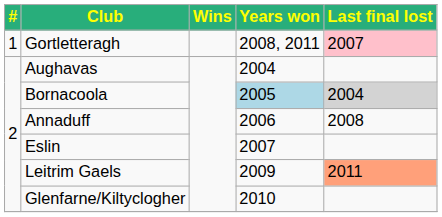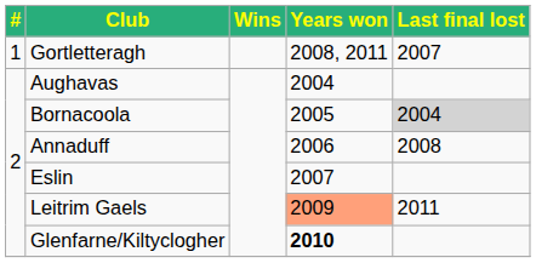Gortletteragh | Last final lost: pink background -> no background
Bornacoola | Years won: lightblue background -> no background
Leitrim Gaels | Years won: no background -> lightsalmon background
Leitrim Gaels | Last final lost: lightsalmon background -> no background
Glenfarne/Kiltyclogher | Years won: normal -> bold
